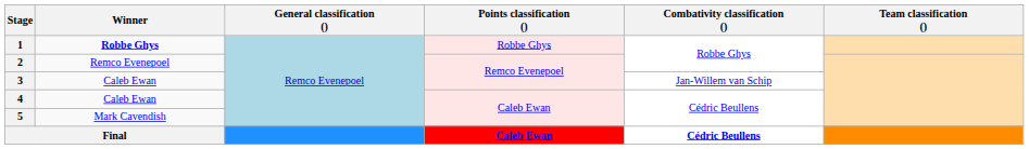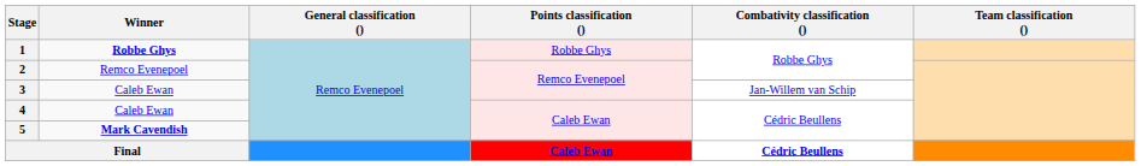5 | Winner: normal -> bold
